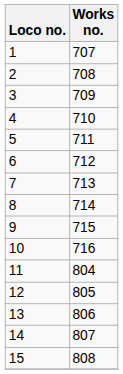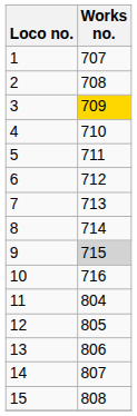3 | Works no.: no background -> gold background
9 | Works no.: no background -> lightgrey background
